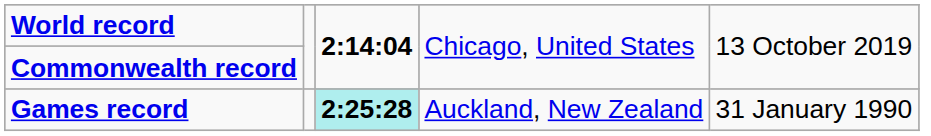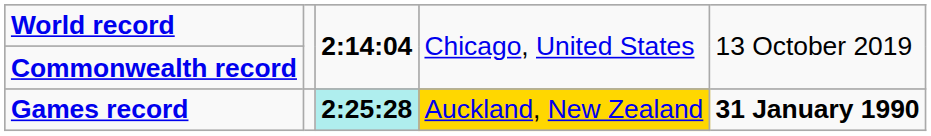Games record | column 4: no background -> gold background
Games record | column 5: normal -> bold
